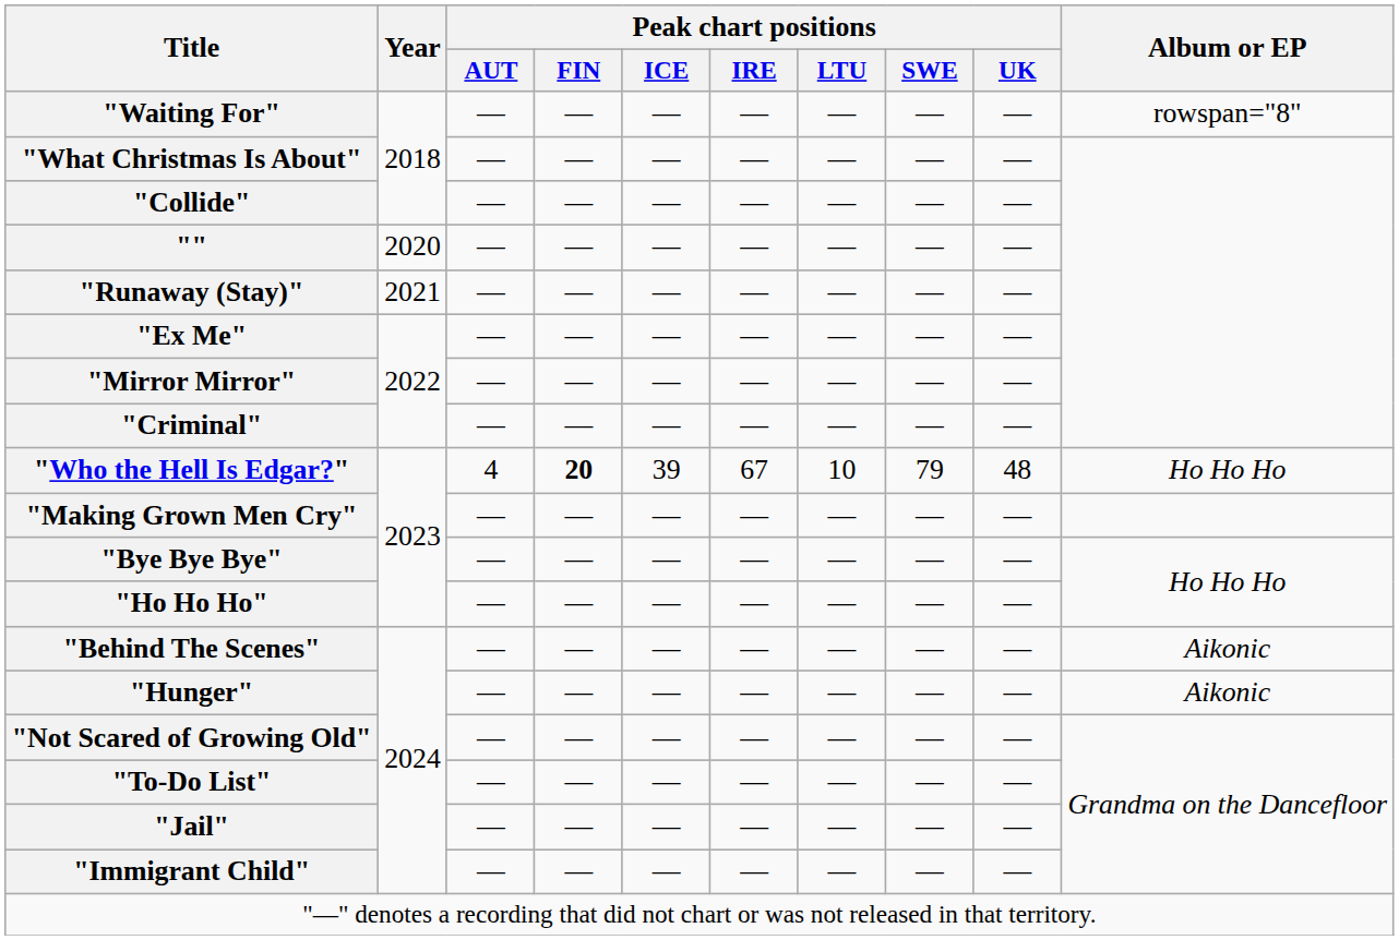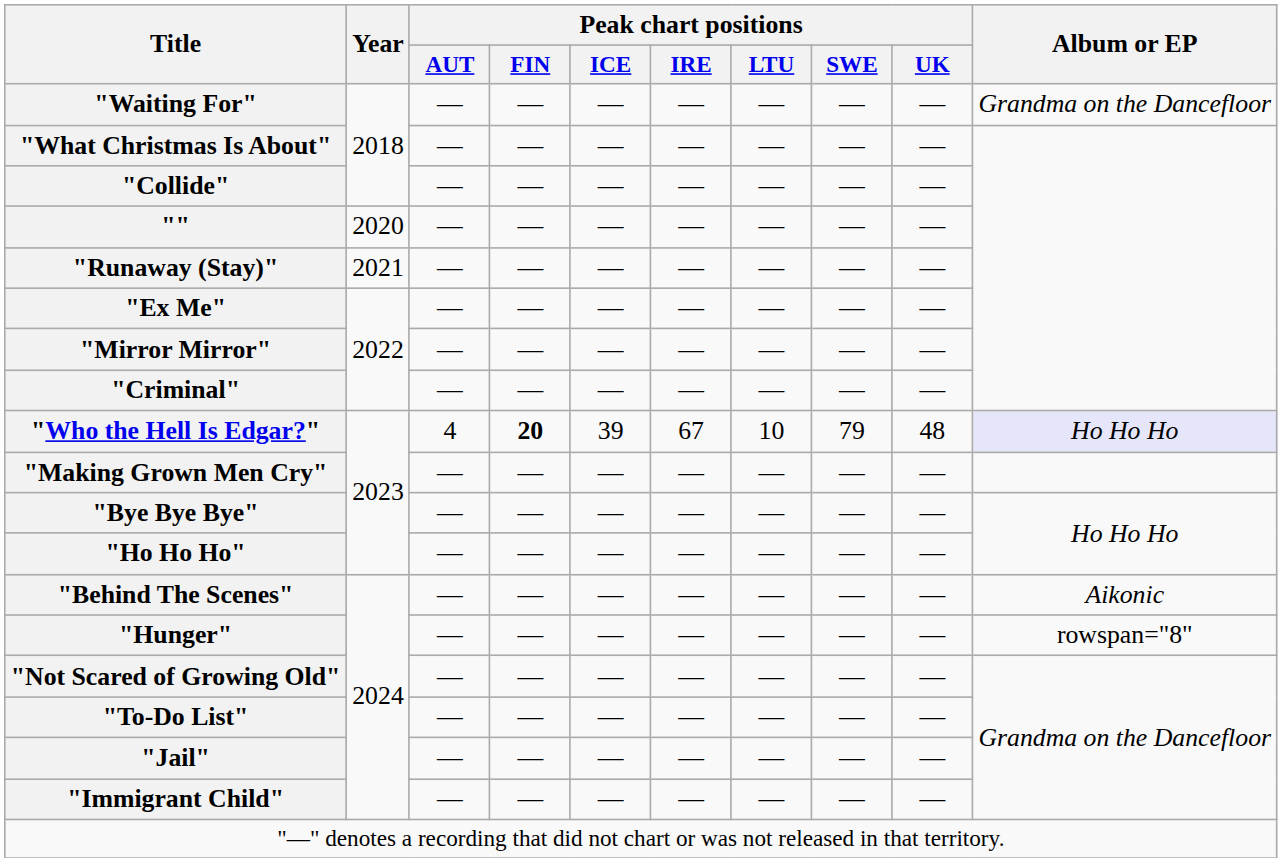"Waiting For" | Album or EP: rowspan="8" -> Grandma on the Dancefloor
"Who the Hell Is Edgar?" | Album or EP: no background -> lavender background
"Hunger" | Album or EP: Aikonic -> rowspan="8"
